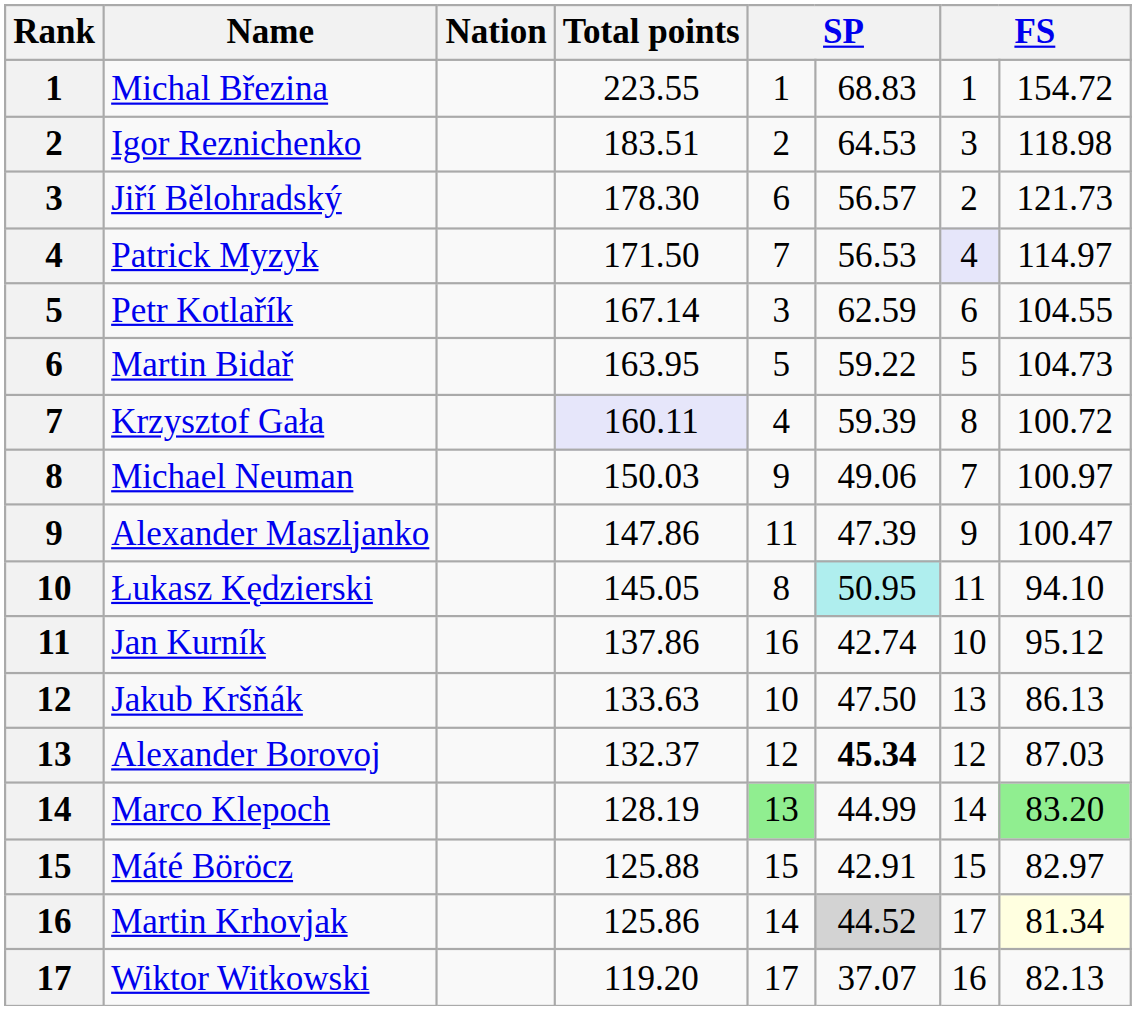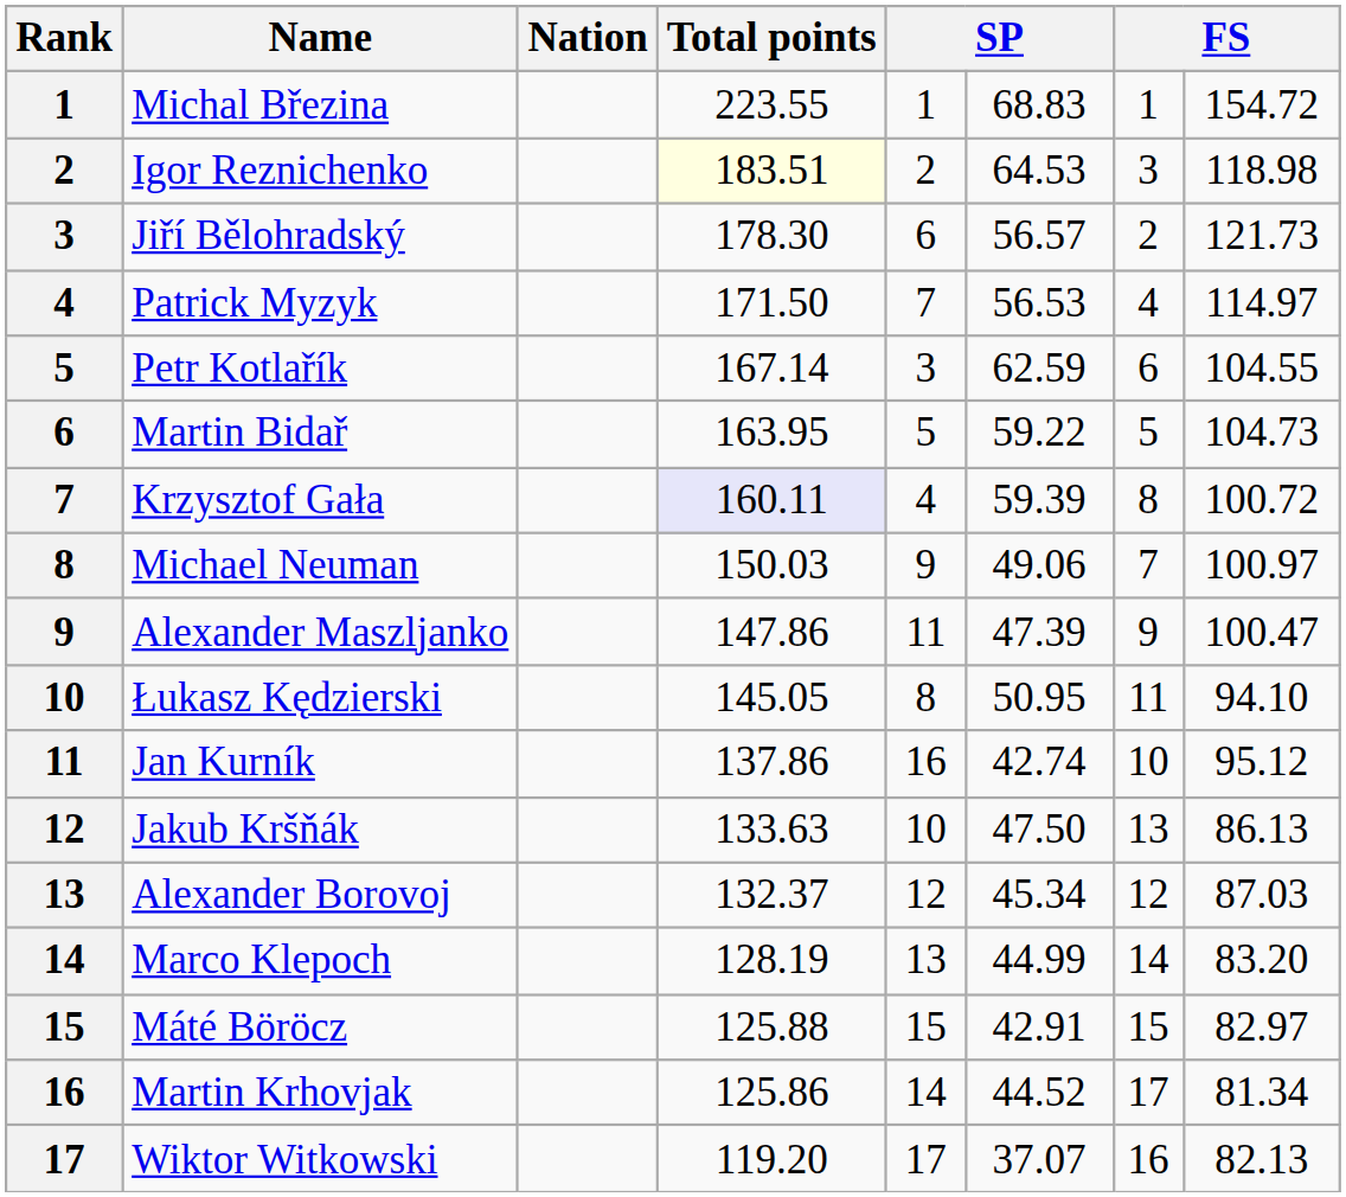Igor Reznichenko | Total points: no background -> lightyellow background
Patrick Myzyk | column 7: lavender background -> no background
Łukasz Kędzierski | column 6: paleturquoise background -> no background
Alexander Borovoj | column 6: bold -> normal
Marco Klepoch | column 5: lightgreen background -> no background
Marco Klepoch | column 8: lightgreen background -> no background
Martin Krhovjak | column 6: lightgrey background -> no background
Martin Krhovjak | column 8: lightyellow background -> no background
